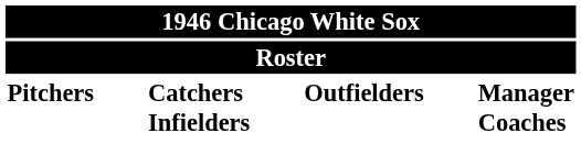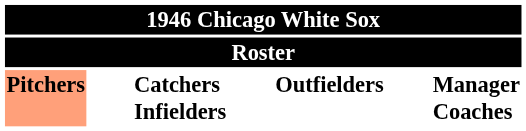Pitchers | column 1: no background -> lightsalmon background
